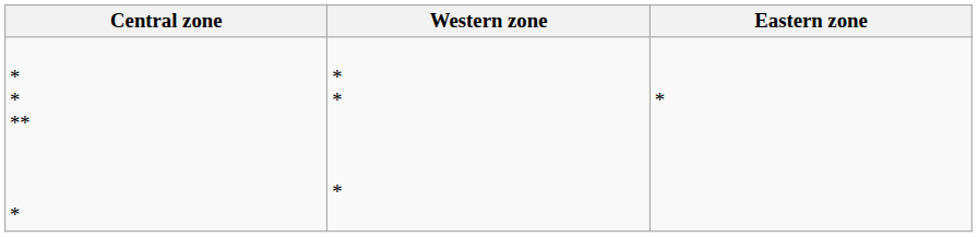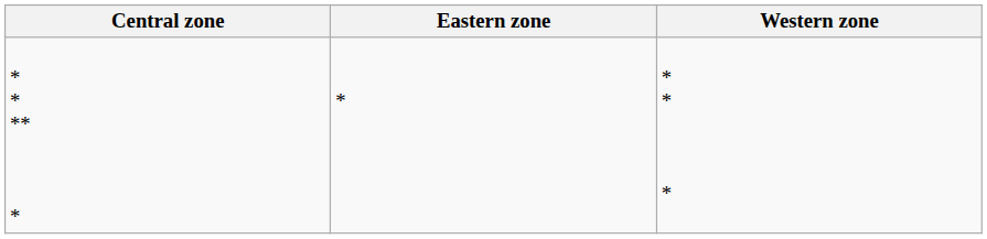columns swapped: Eastern zone <-> Western zone
